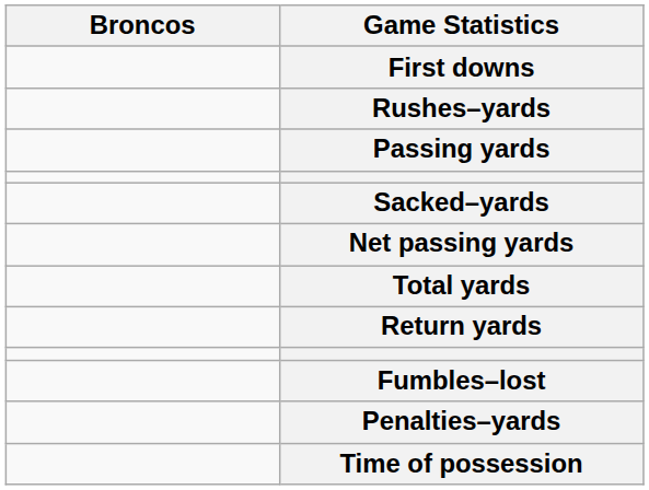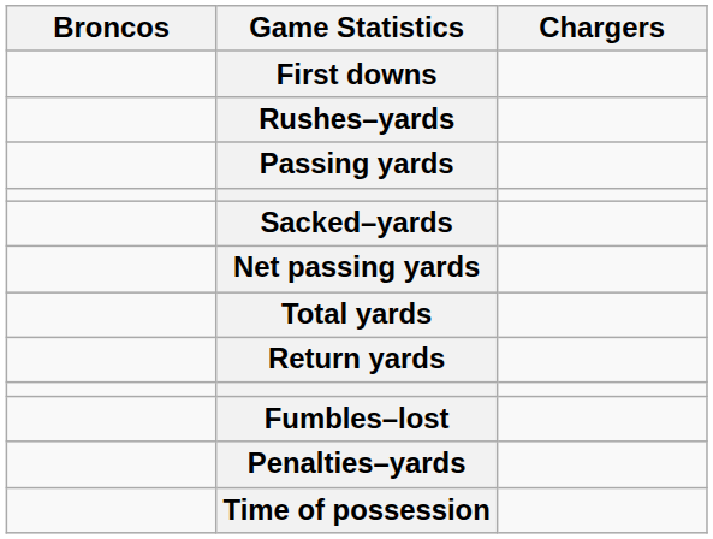+ column: Chargers
